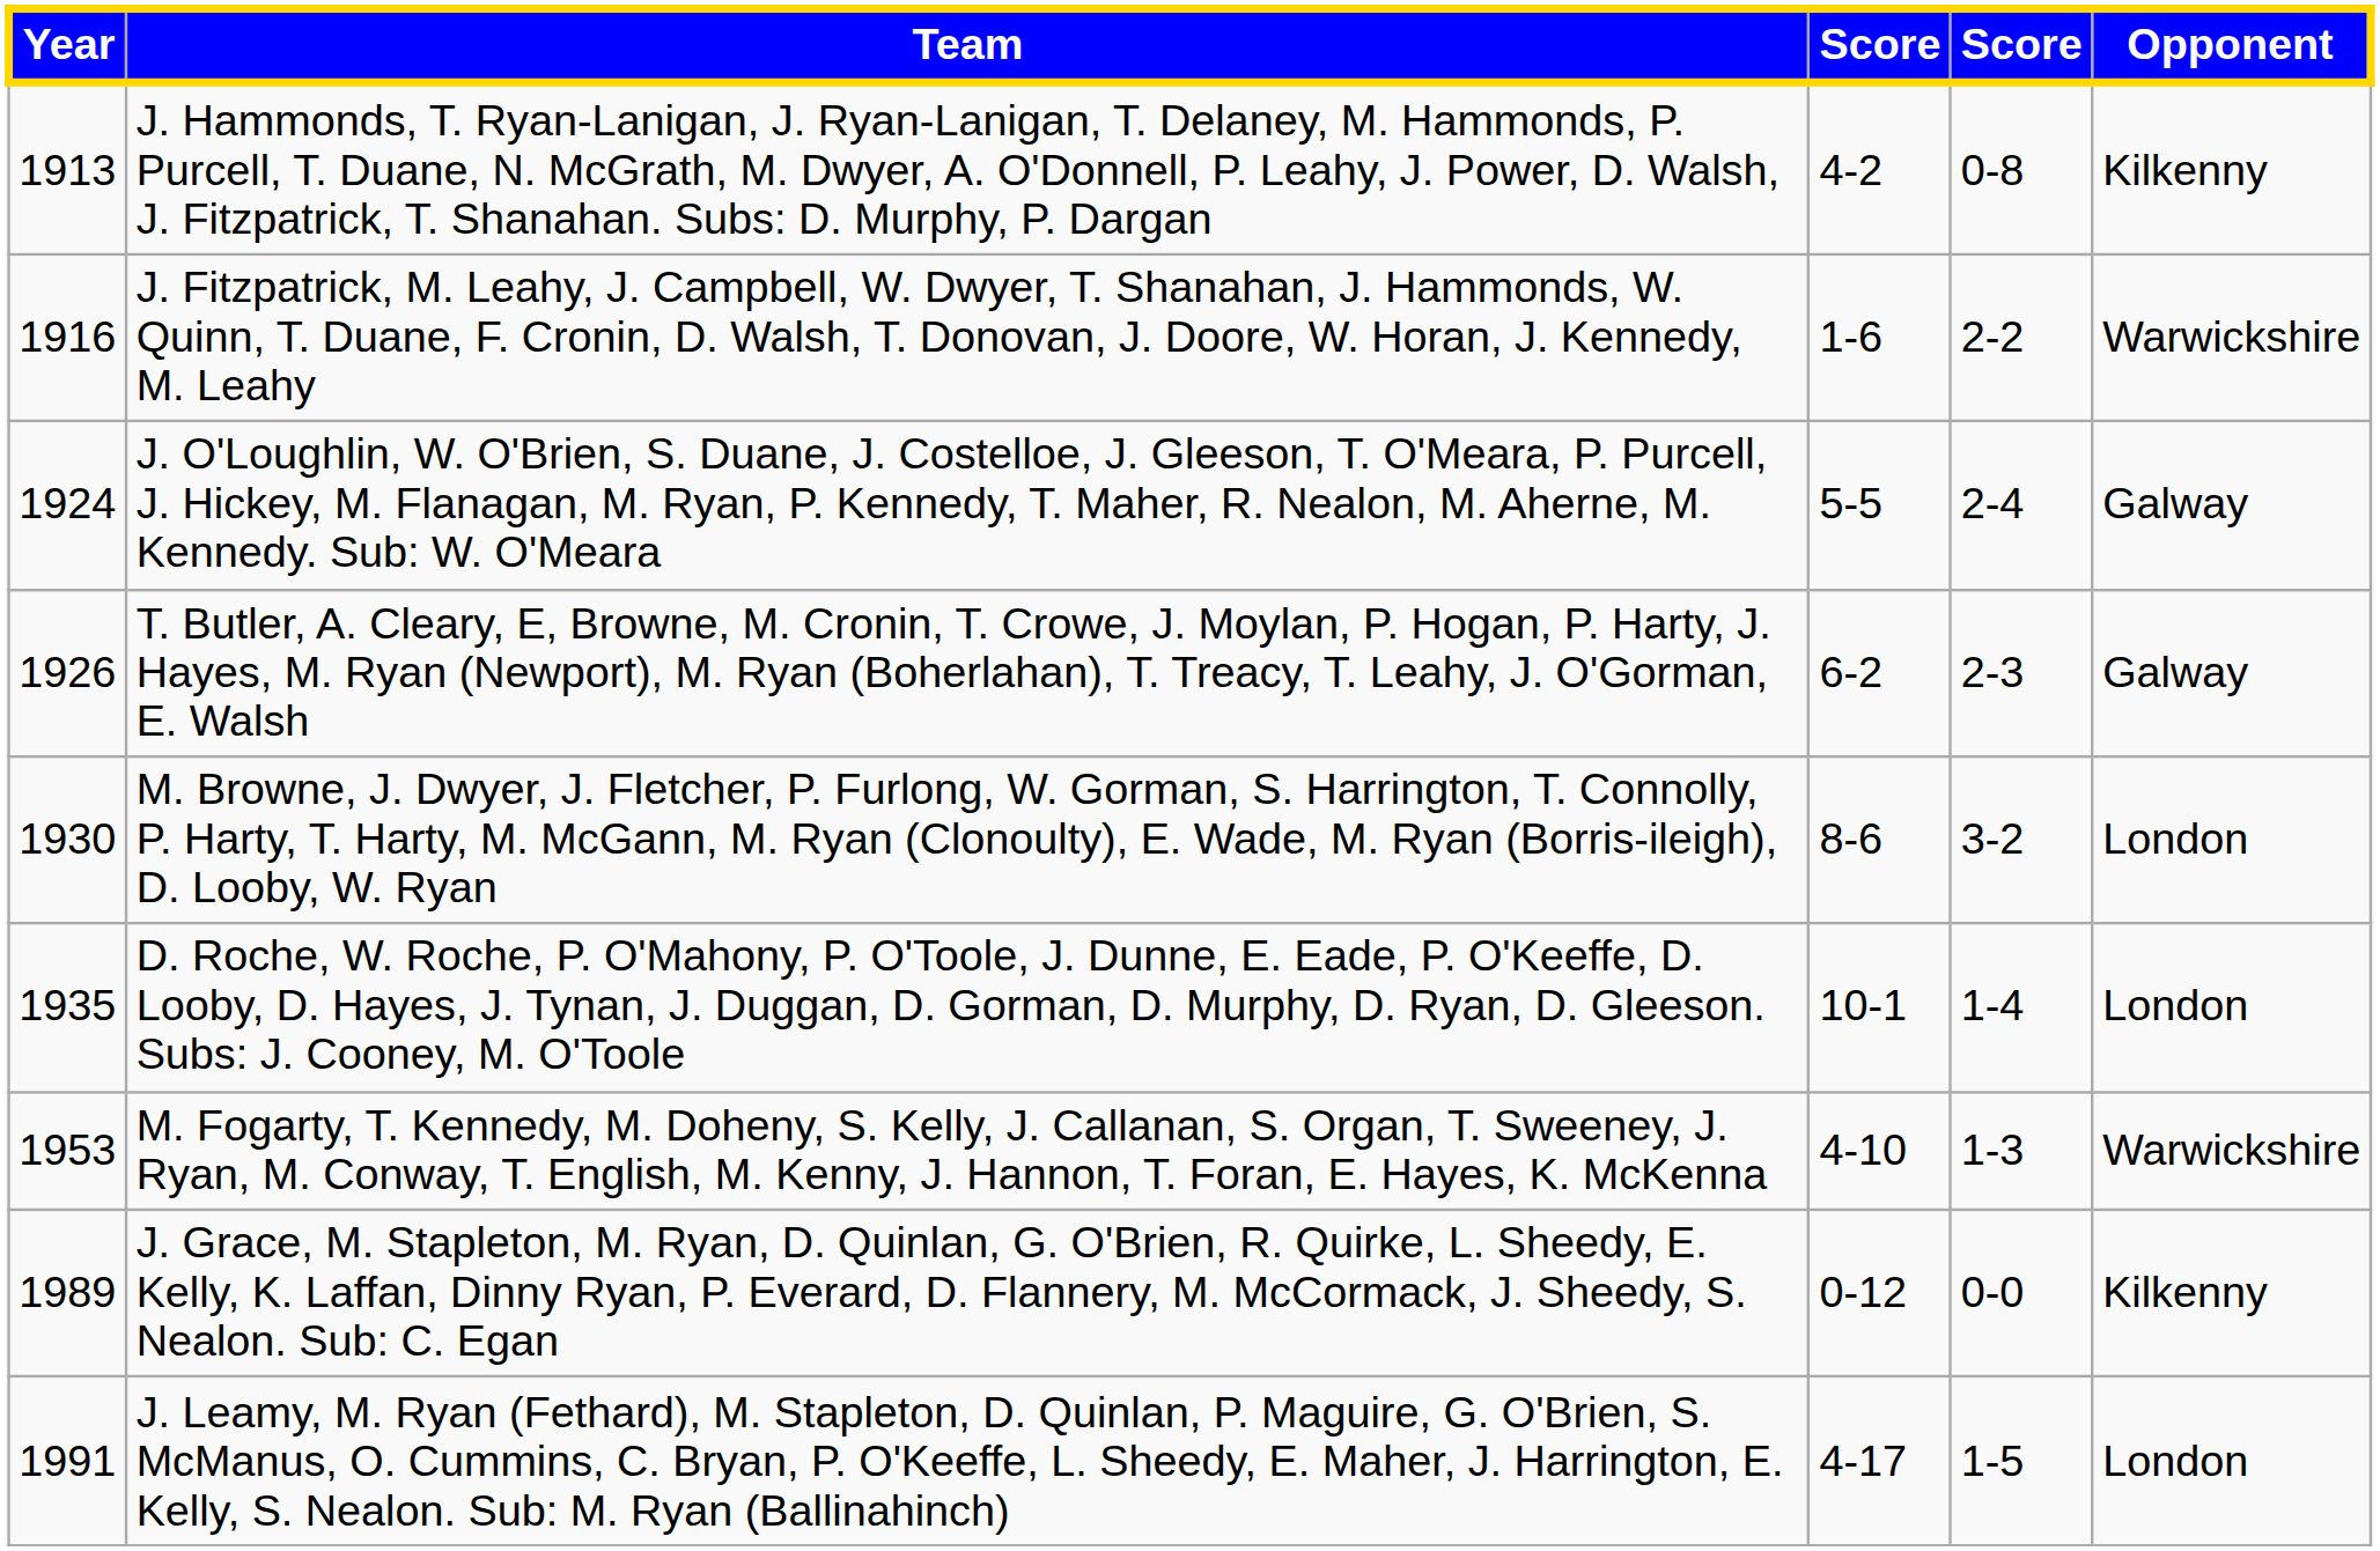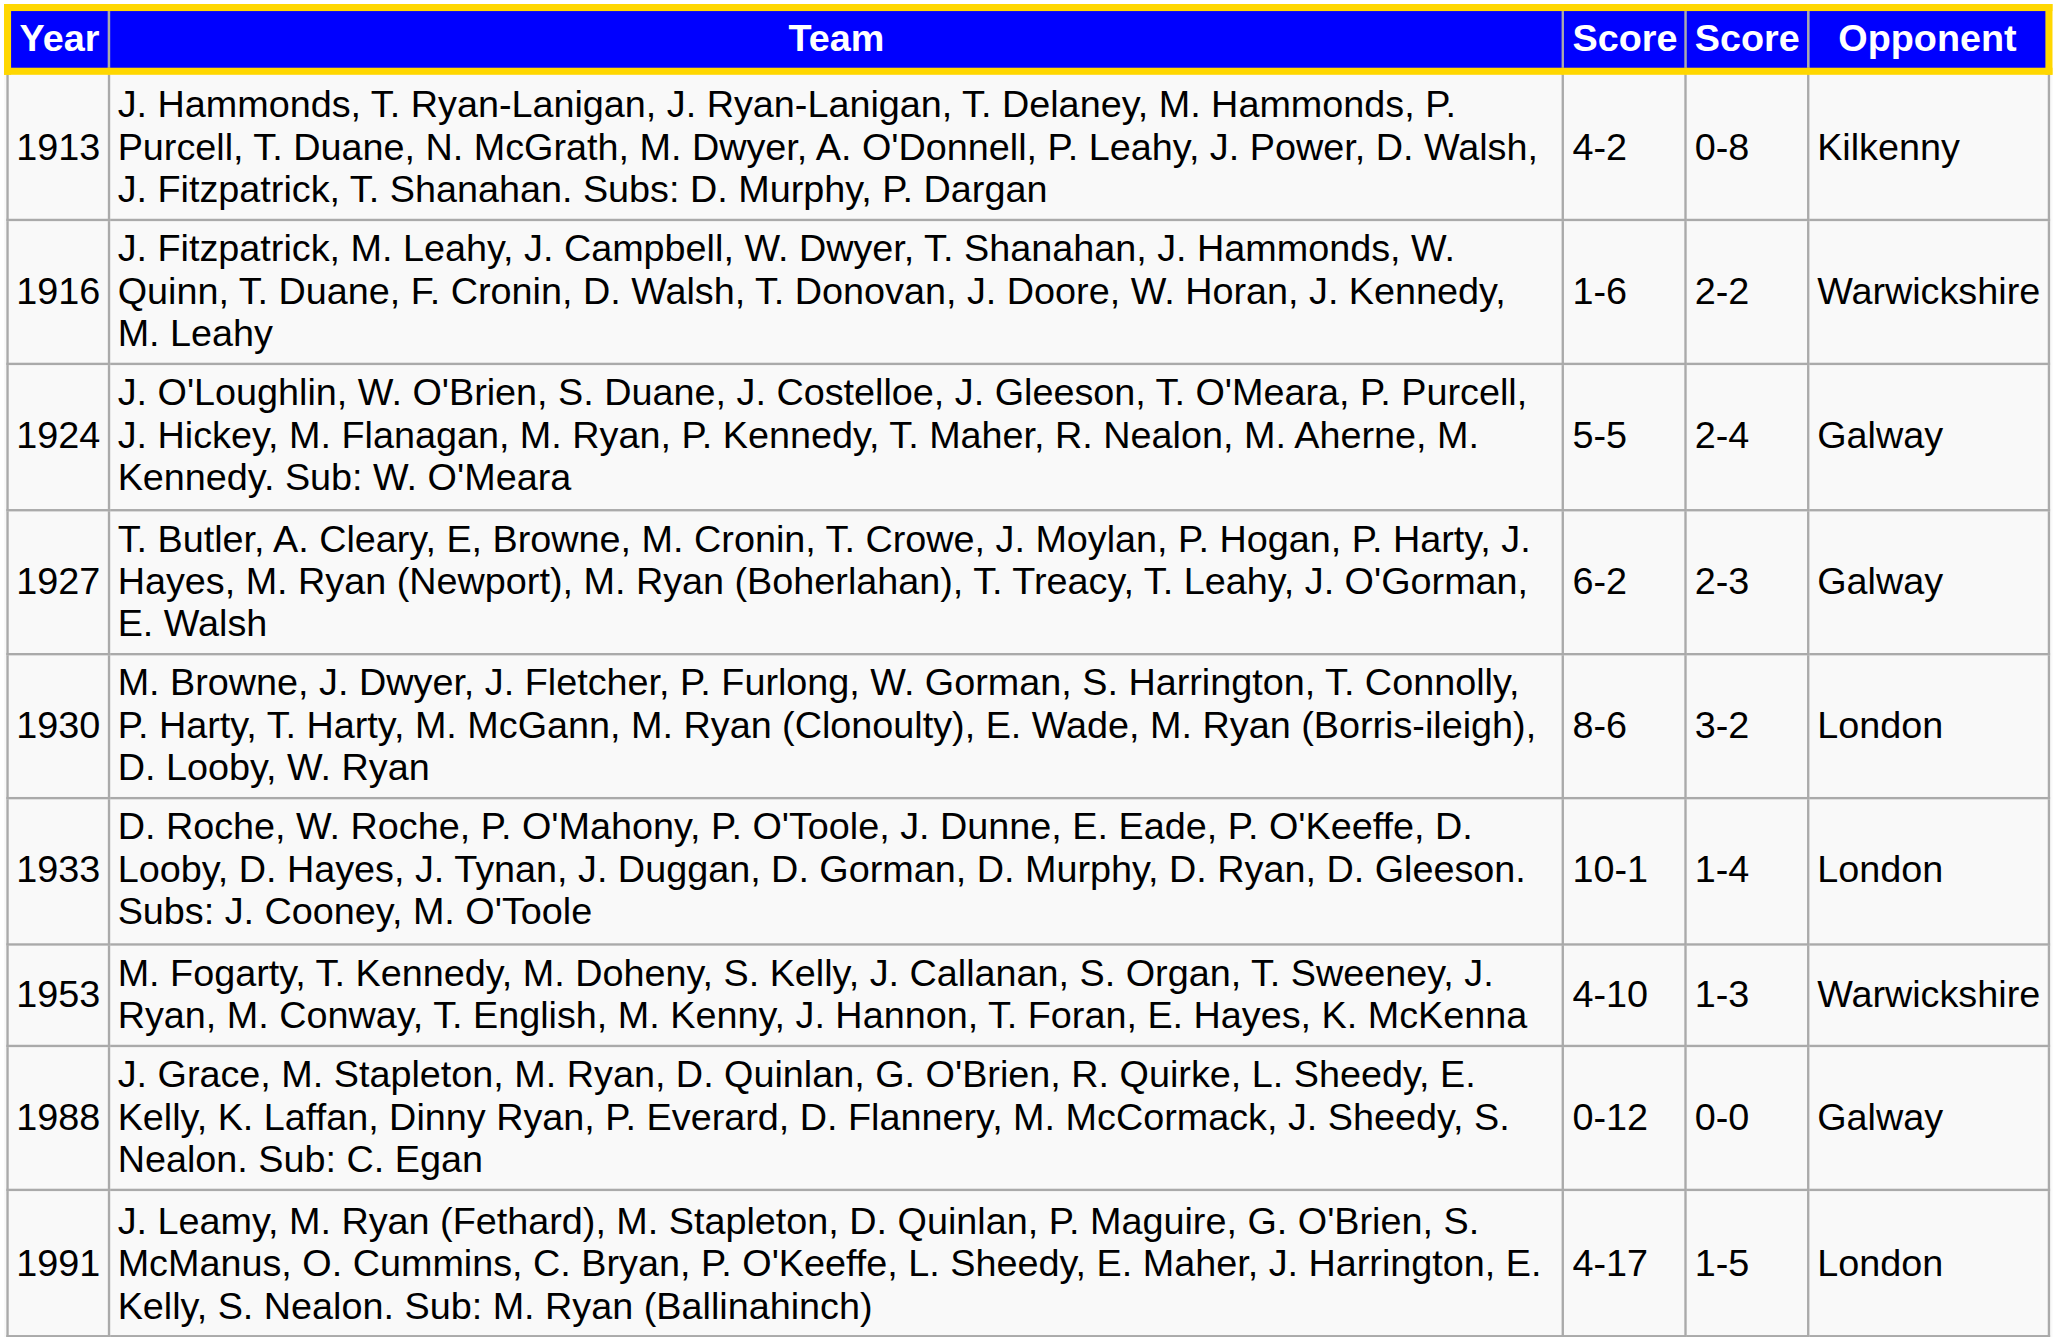row 5 | Year: 1926 -> 1927
row 7 | Year: 1935 -> 1933
row 9 | Year: 1989 -> 1988
row 9 | Opponent: Kilkenny -> Galway
